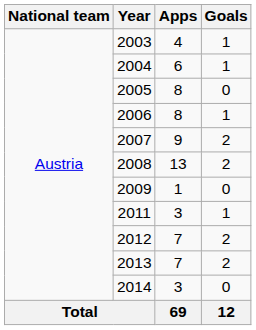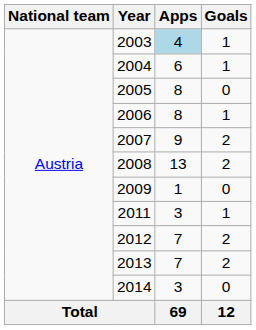2003 | Apps: no background -> lightblue background
